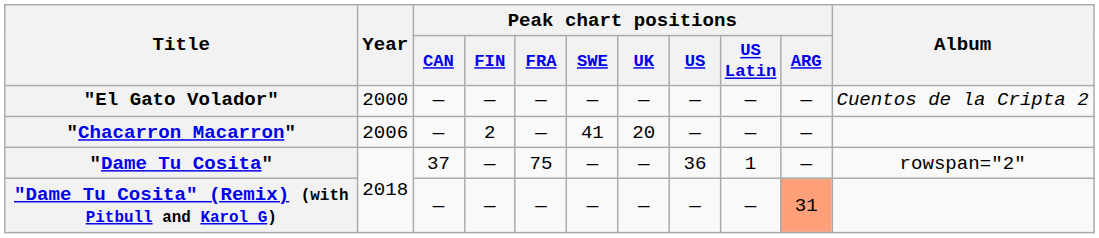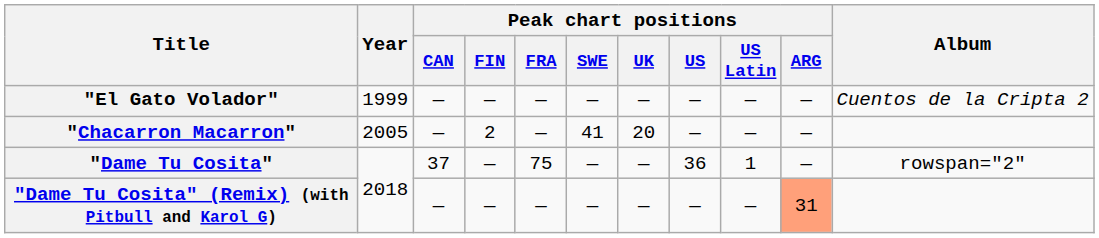"El Gato Volador" | Year: 2000 -> 1999
"Chacarron Macarron" | Year: 2006 -> 2005
